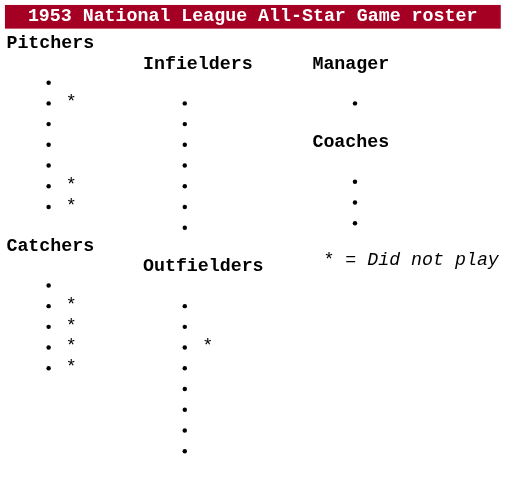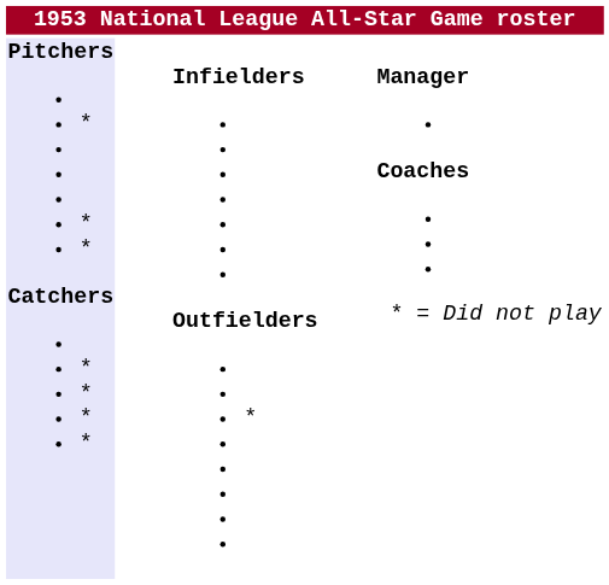Pitchers * * * Catchers * * * * | column 1: no background -> lavender background
